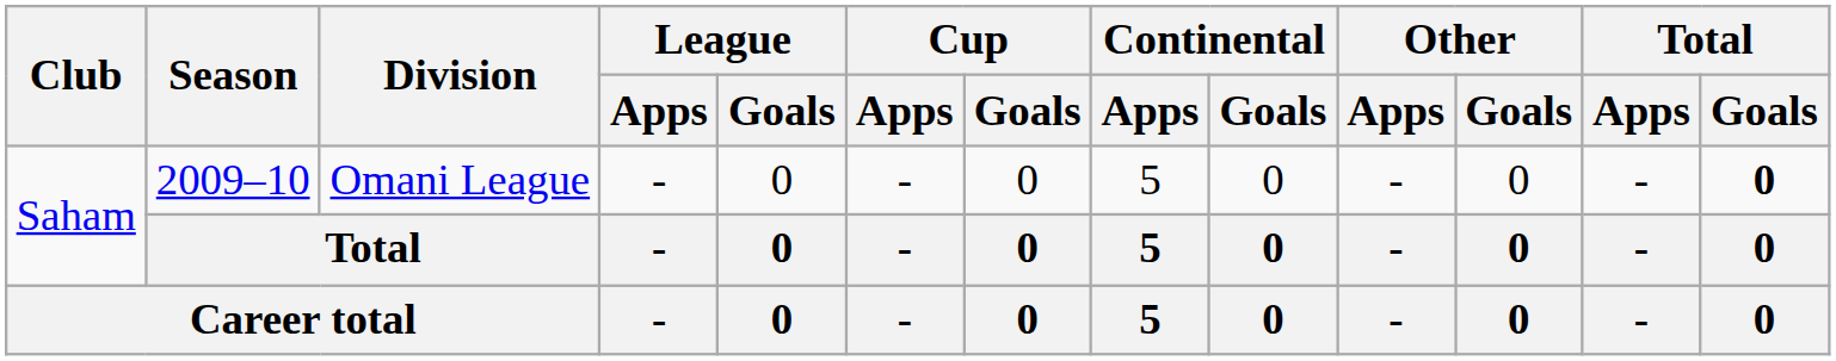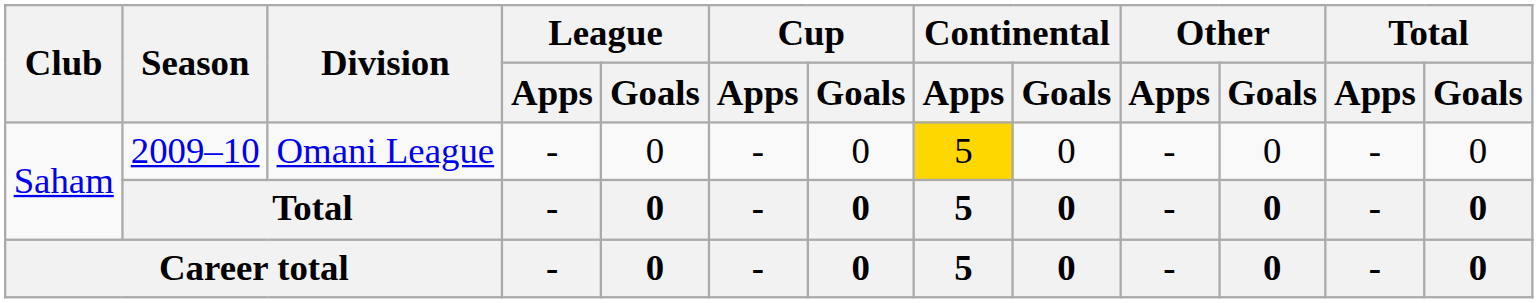Saham / Omani League | Continental / Apps: no background -> gold background
Saham / Omani League | Total / Goals: bold -> normal
